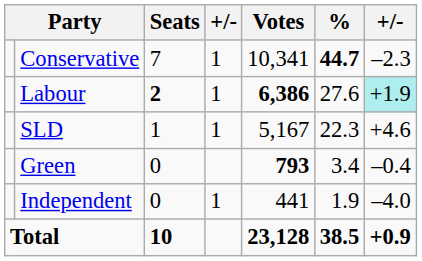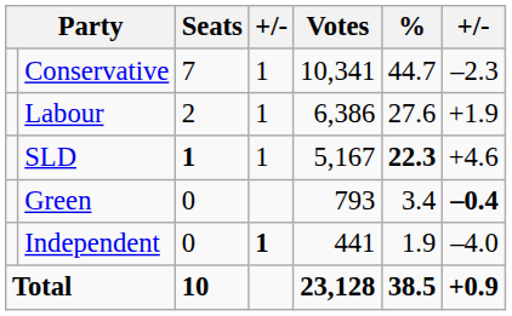Conservative | %: bold -> normal
Labour | Seats: bold -> normal
Labour | Votes: bold -> normal
Labour | column 7: paleturquoise background -> no background
SLD | Seats: normal -> bold
SLD | %: normal -> bold
Green | Votes: bold -> normal
Green | column 7: normal -> bold
Independent | column 4: normal -> bold
